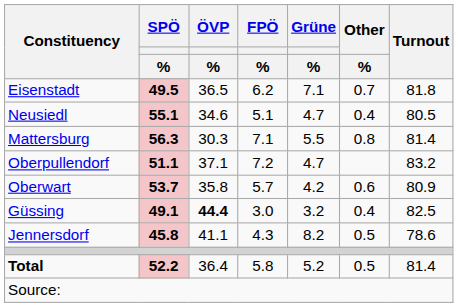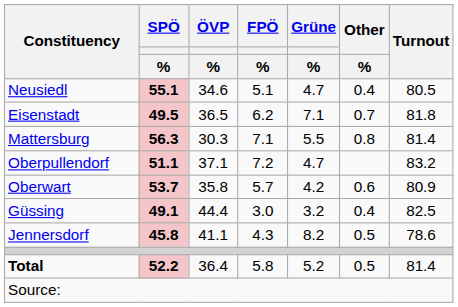rows swapped: Neusiedl <-> Eisenstadt
Güssing | ÖVP / %: bold -> normal
